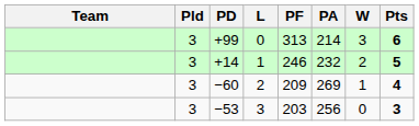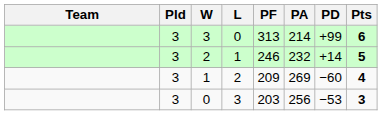columns swapped: W <-> PD
